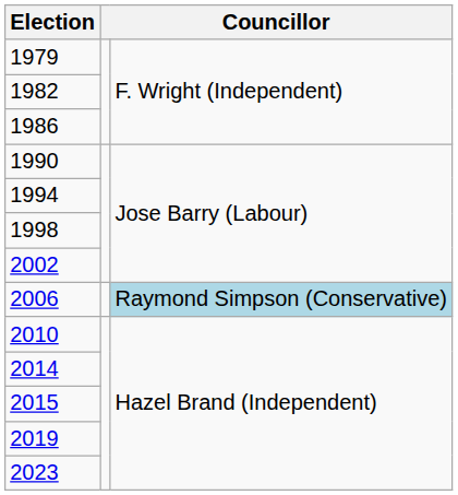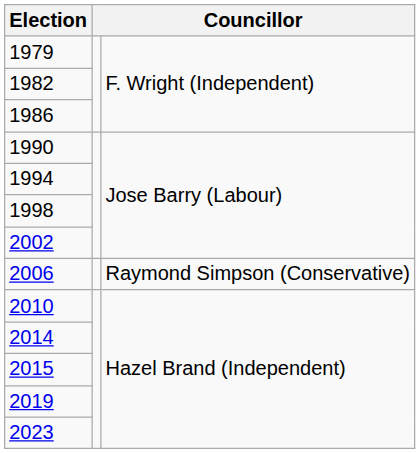2006 | column 3: lightblue background -> no background
